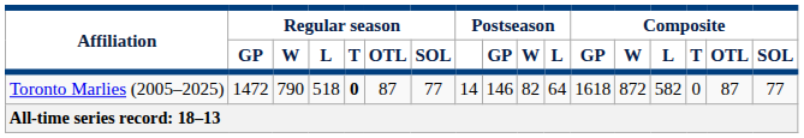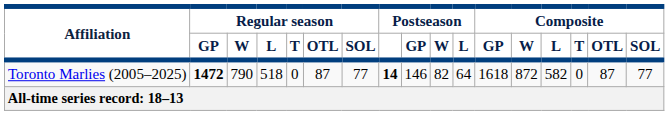Toronto Marlies (2005–2025) | Regular season / GP: normal -> bold
Toronto Marlies (2005–2025) | Regular season / T: bold -> normal
Toronto Marlies (2005–2025) | Postseason: normal -> bold
